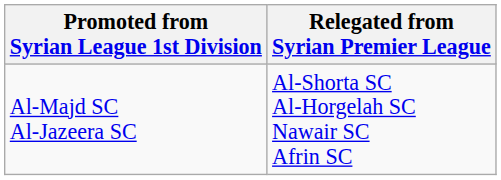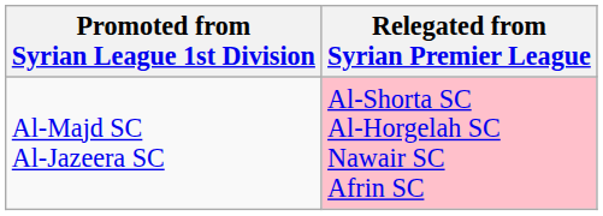Al-Majd SC Al-Jazeera SC | Relegated from Syrian Premier League: no background -> pink background
